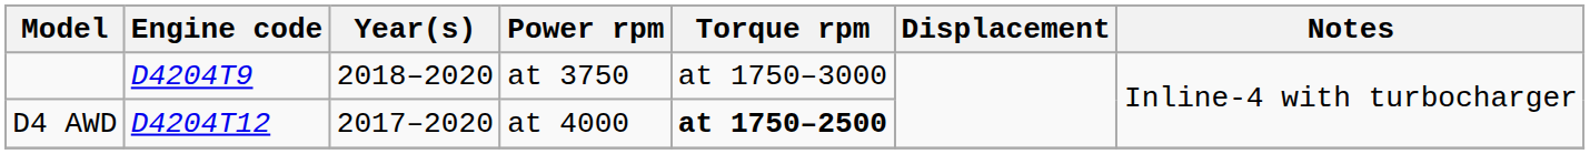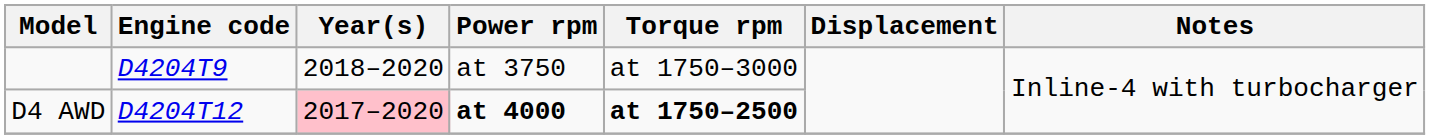D4 AWD | Year(s): no background -> pink background
D4 AWD | Power rpm: normal -> bold
